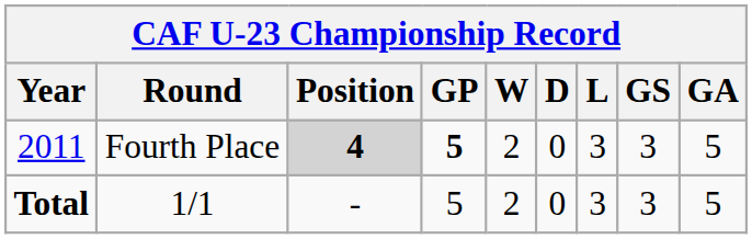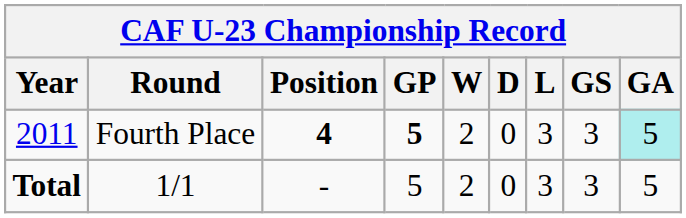2011 | Position: lightgrey background -> no background
2011 | GA: no background -> paleturquoise background
